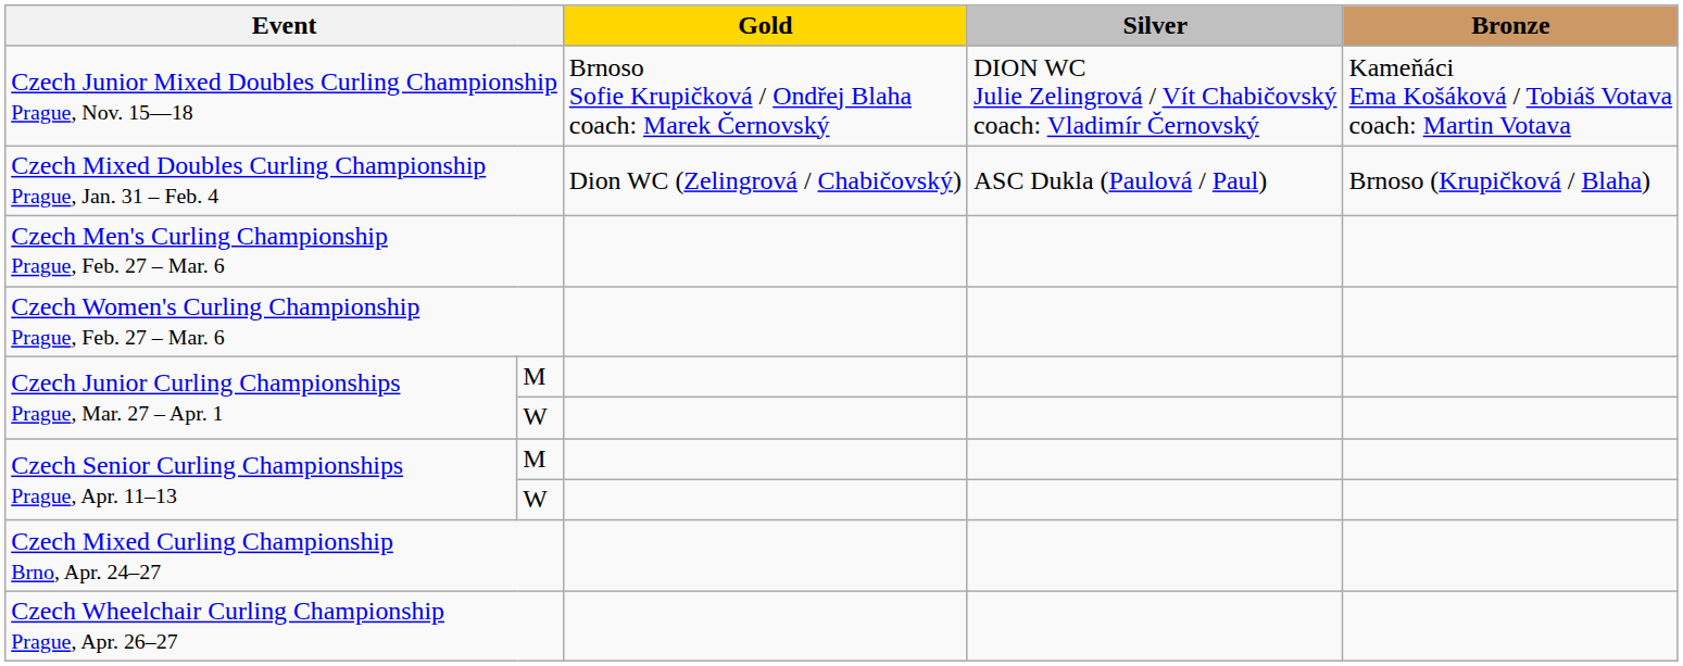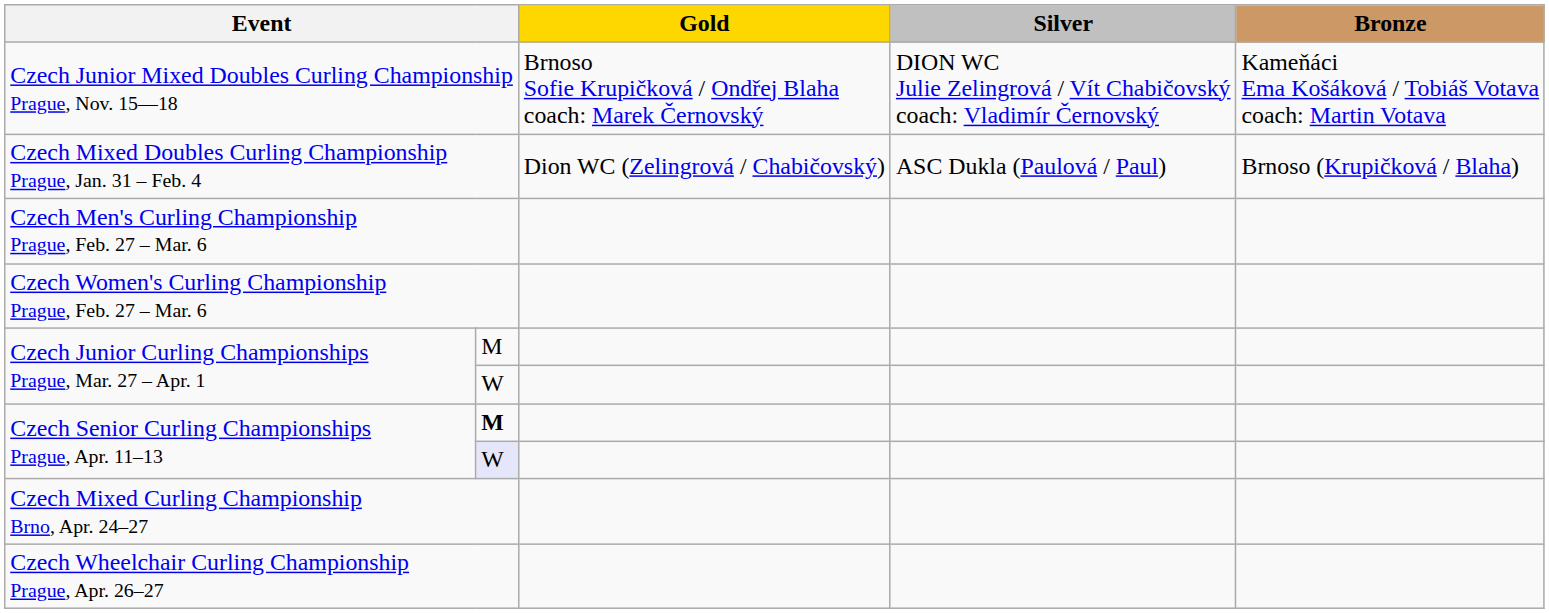Czech Senior Curling Championships Prague, Apr. 11–13 / M | column 2: normal -> bold
Czech Senior Curling Championships Prague, Apr. 11–13 / W | column 2: no background -> lavender background
